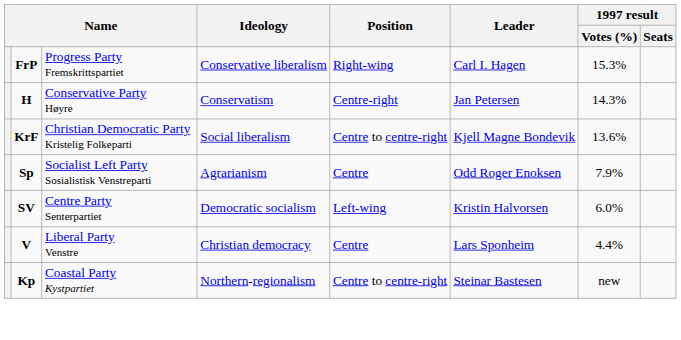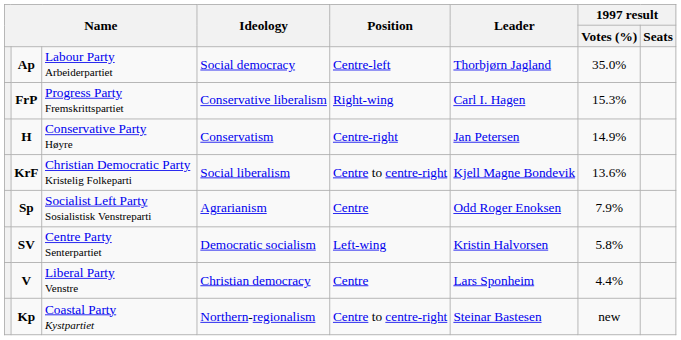+ row: Ap | Labour Party Arbeiderpartiet | Social democracy | Centre-left | Thorbjørn Jagland | 35.0%
H | 1997 result / Votes (%): 14.3% -> 14.9%
SV | 1997 result / Votes (%): 6.0% -> 5.8%
